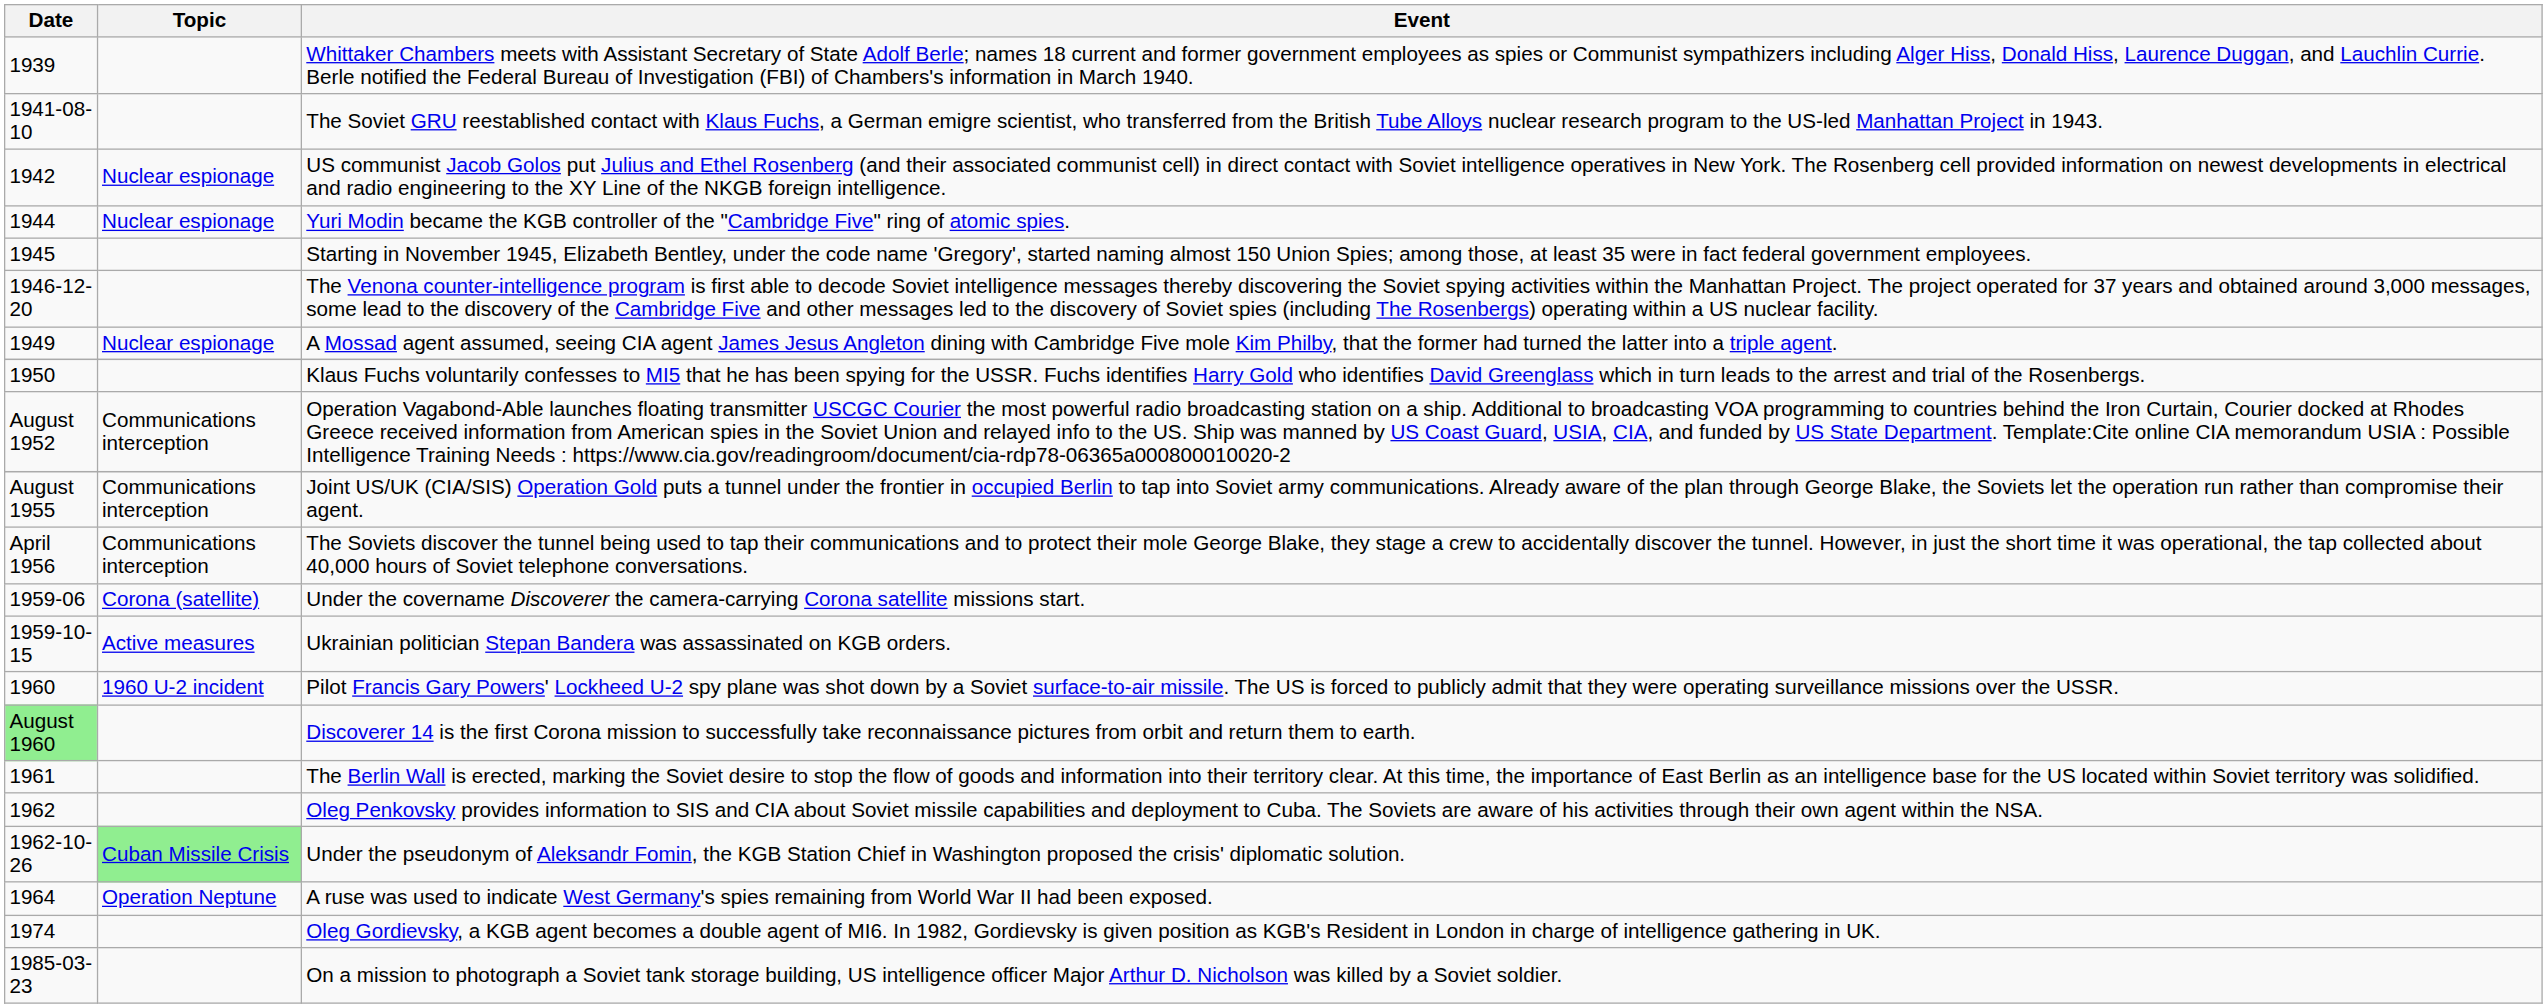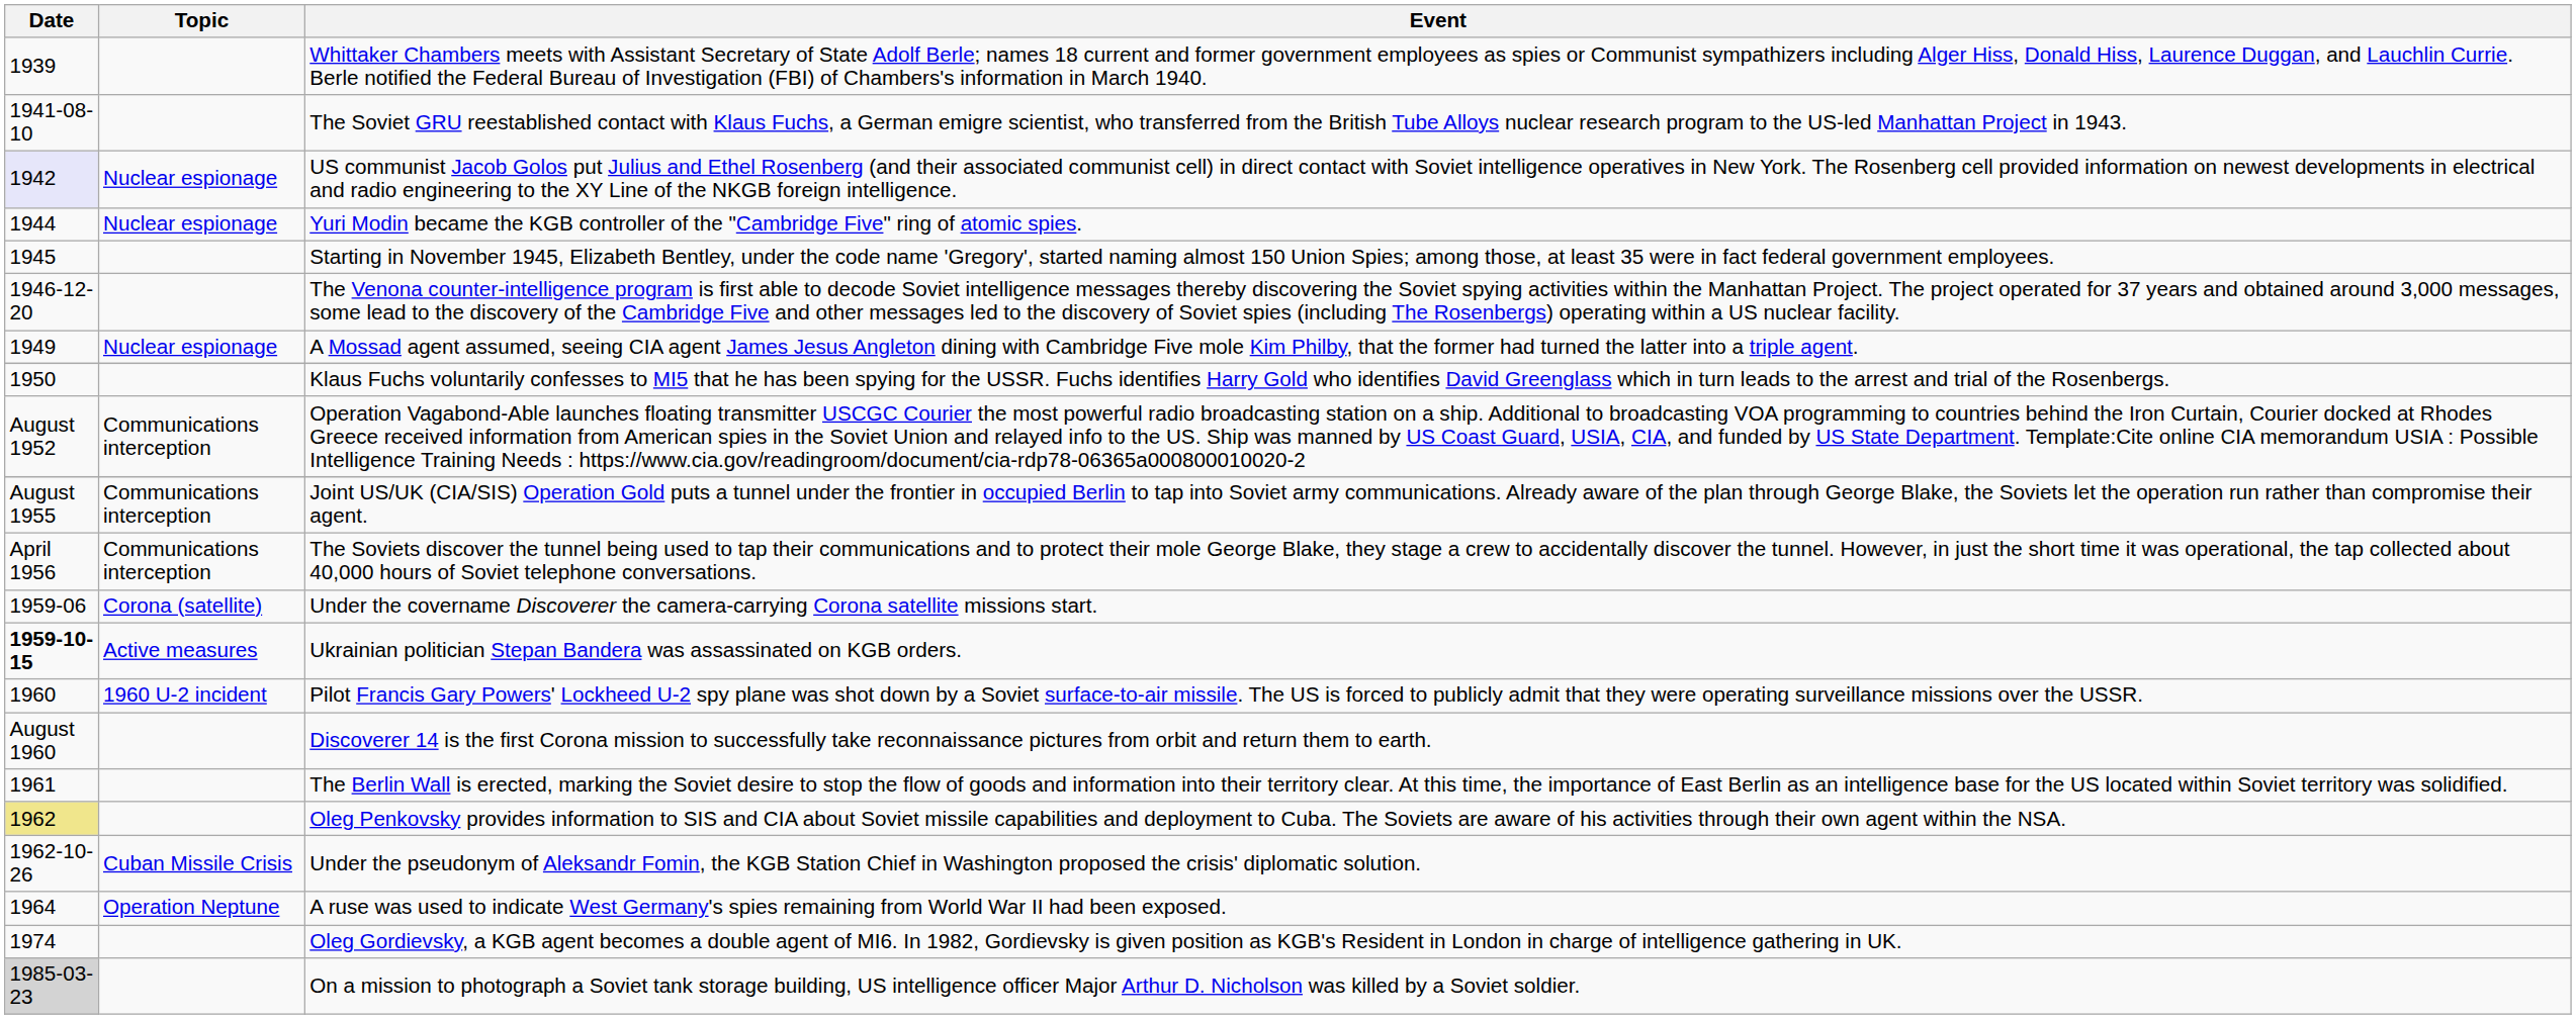row 4 | Date: no background -> lavender background
row 14 | Date: normal -> bold
row 16 | Date: lightgreen background -> no background
row 18 | Date: no background -> khaki background
row 19 | Topic: lightgreen background -> no background
row 22 | Date: no background -> lightgrey background
